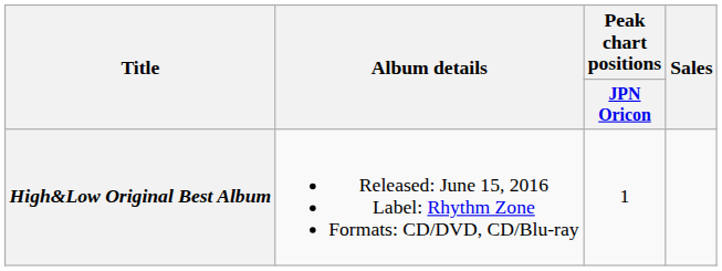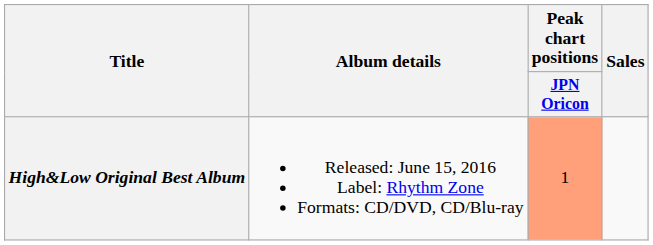High&Low Original Best Album | Peak chart positions / JPN Oricon: no background -> lightsalmon background
